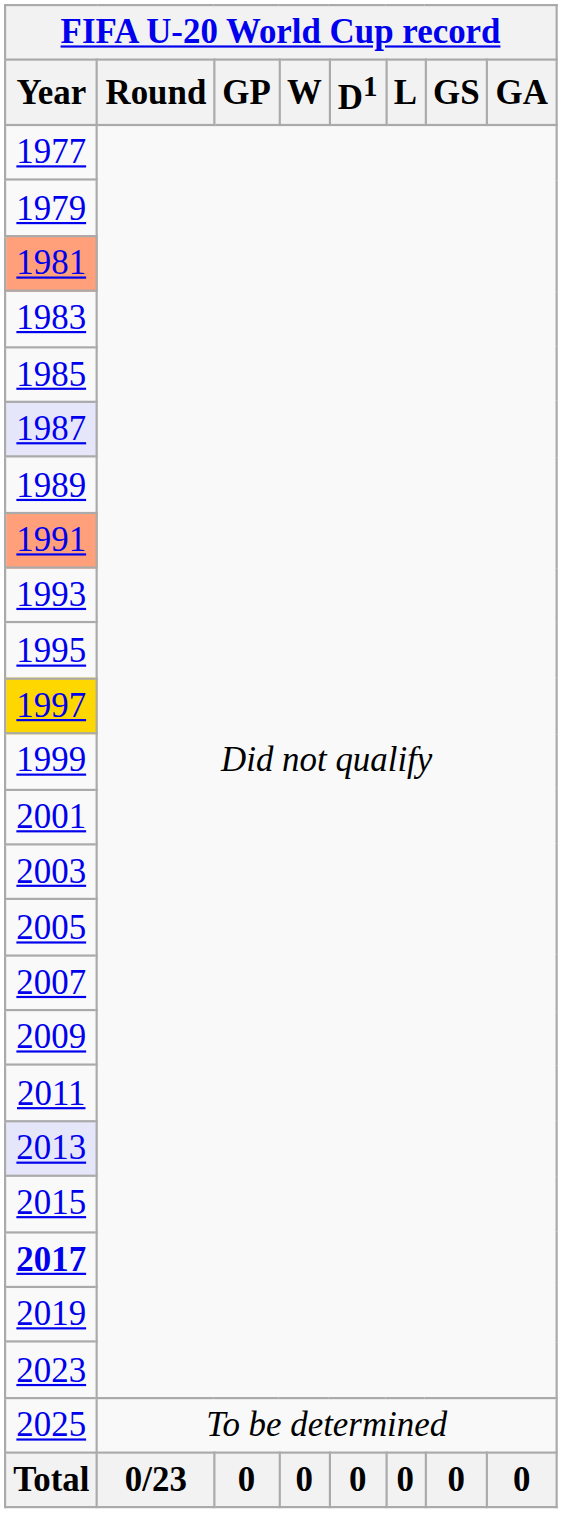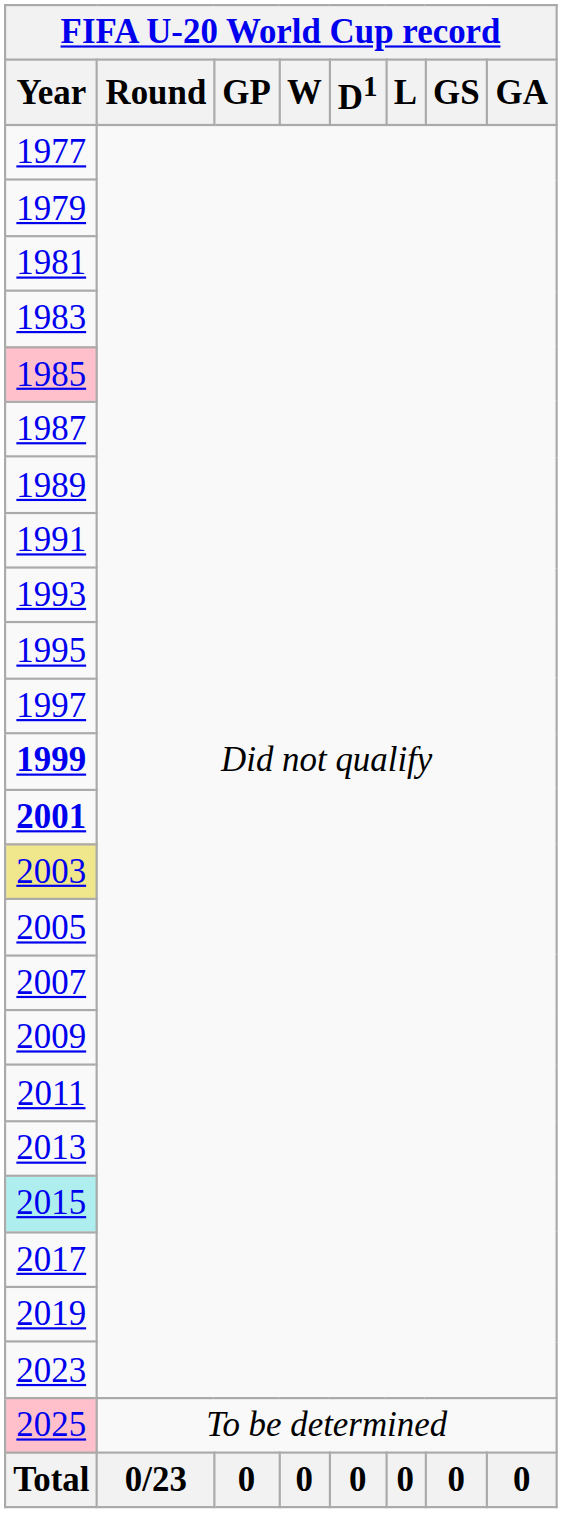1981 | Year: lightsalmon background -> no background
1985 | Year: no background -> pink background
1987 | Year: lavender background -> no background
1991 | Year: lightsalmon background -> no background
1997 | Year: gold background -> no background
1999 | Year: normal -> bold
2001 | Year: normal -> bold
2003 | Year: no background -> khaki background
2013 | Year: lavender background -> no background
2015 | Year: no background -> paleturquoise background
2017 | Year: bold -> normal
2025 | Year: no background -> pink background
